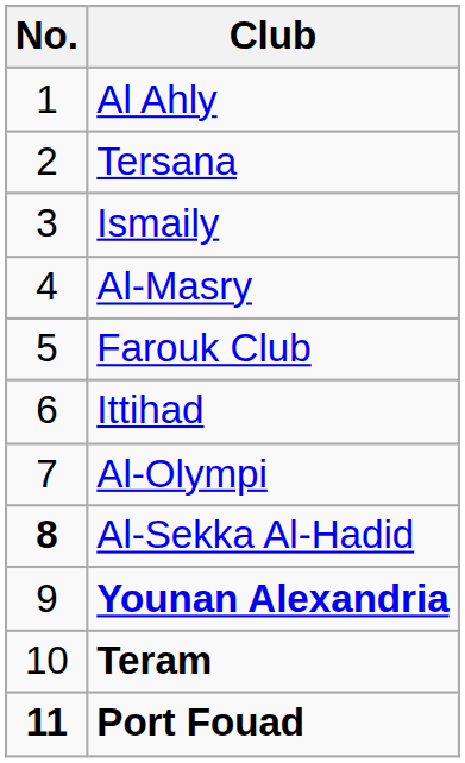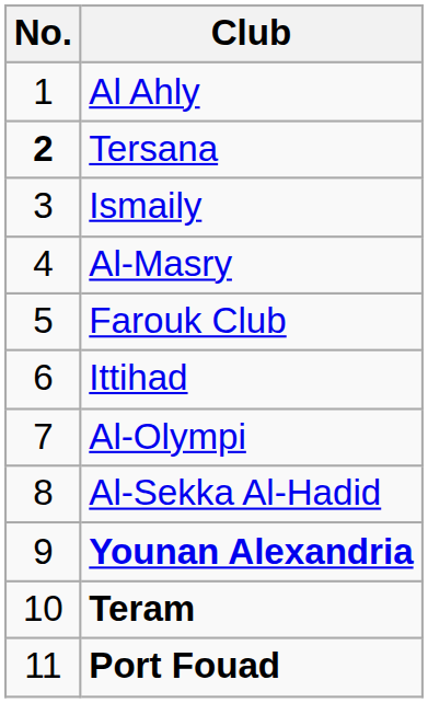Tersana | No.: normal -> bold
Al-Sekka Al-Hadid | No.: bold -> normal
Port Fouad | No.: bold -> normal
